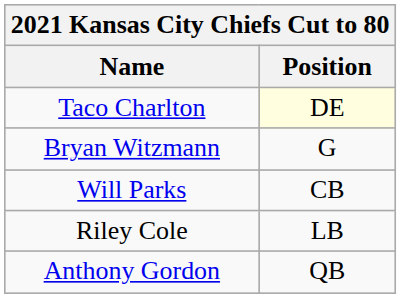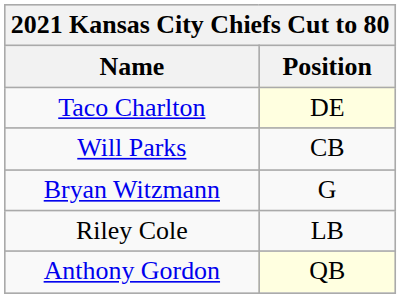rows swapped: Will Parks <-> Bryan Witzmann
Anthony Gordon | Position: no background -> lightyellow background
